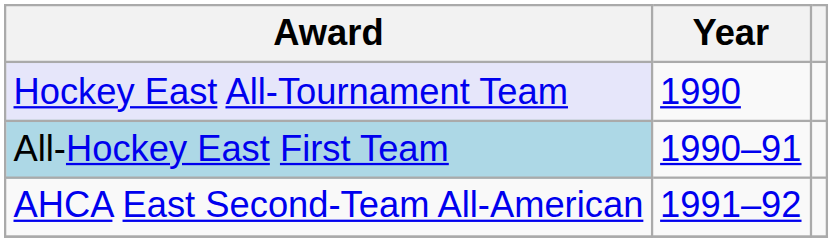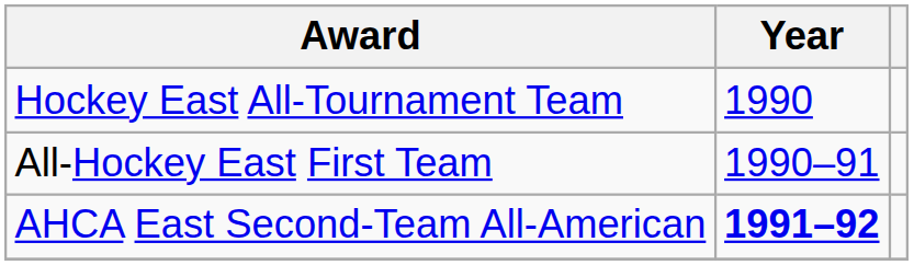row 2 | Award: lavender background -> no background
row 3 | Award: lightblue background -> no background
row 4 | Year: normal -> bold
